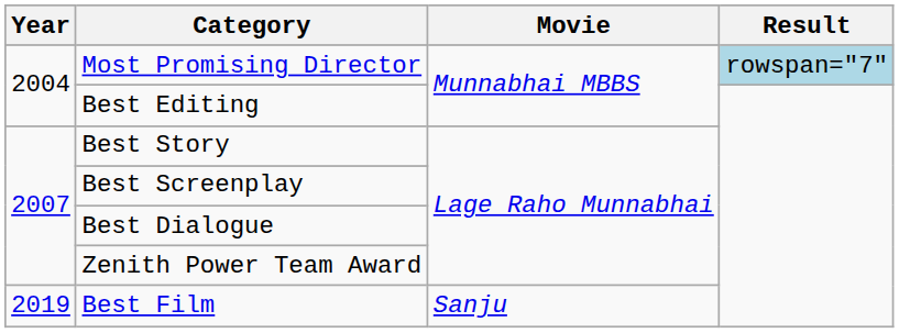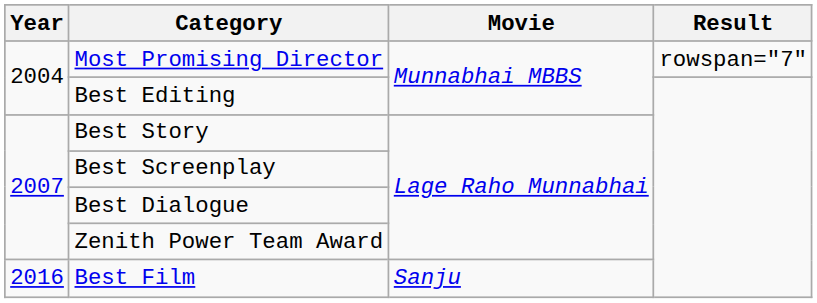Most Promising Director | Result: lightblue background -> no background
Best Film | Year: 2019 -> 2016
